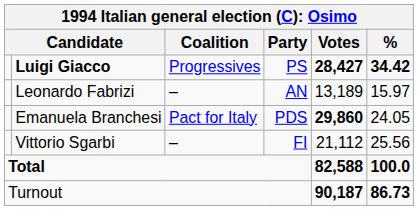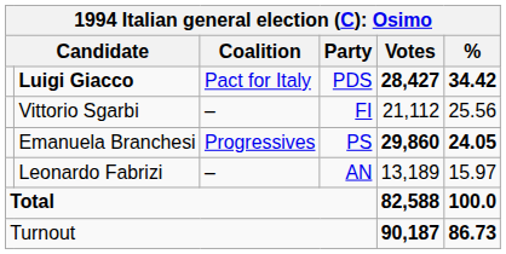Luigi Giacco | Coalition: Progressives -> Pact for Italy
Luigi Giacco | Party: PS -> PDS
rows swapped: Vittorio Sgarbi <-> Leonardo Fabrizi
Emanuela Branchesi | Coalition: Pact for Italy -> Progressives
Emanuela Branchesi | Party: PDS -> PS
Emanuela Branchesi | %: normal -> bold
